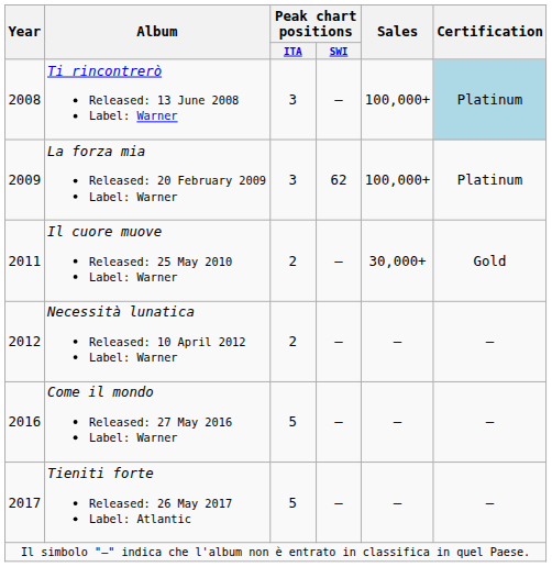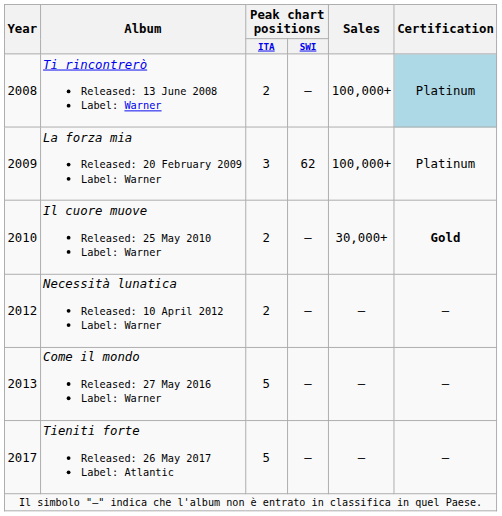Ti rincontrerò Released: 13 June 2008 Label: Warner | Peak chart positions / ITA: 3 -> 2
Il cuore muove Released: 25 May 2010 Label: Warner | Year: 2011 -> 2010
Il cuore muove Released: 25 May 2010 Label: Warner | Certification: normal -> bold
Come il mondo Released: 27 May 2016 Label: Warner | Year: 2016 -> 2013
